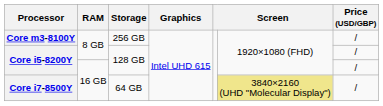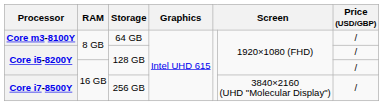Core m3-8100Y | Storage: 256 GB -> 64 GB
Core i7-8500Y | Storage: 64 GB -> 256 GB
Core i7-8500Y | column 6: khaki background -> no background
